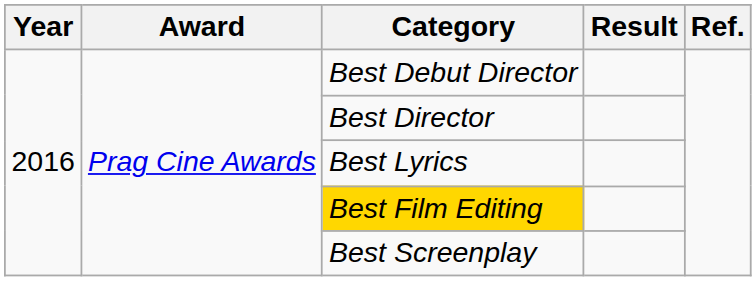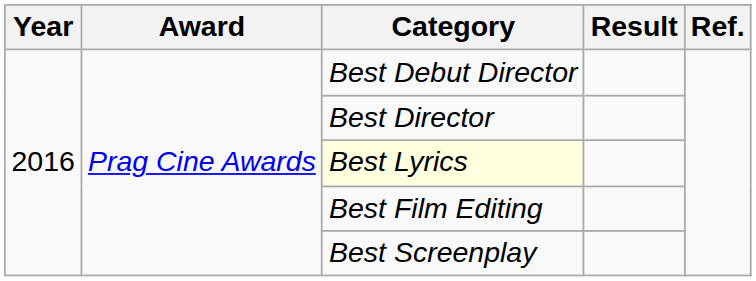Best Lyrics | Category: no background -> lightyellow background
Best Film Editing | Category: gold background -> no background
